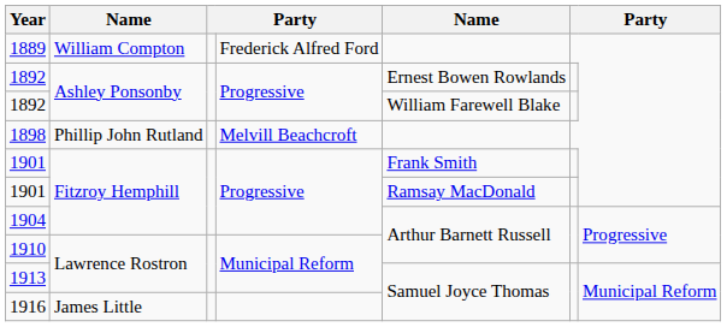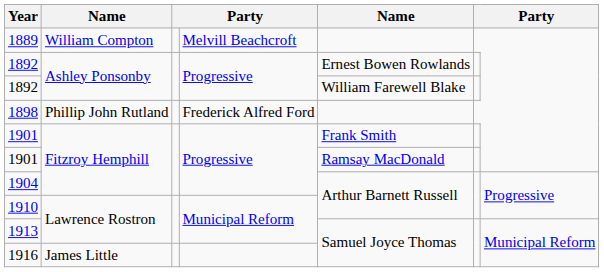1889 | column 4: Frederick Alfred Ford -> Melvill Beachcroft
1898 | column 4: Melvill Beachcroft -> Frederick Alfred Ford
